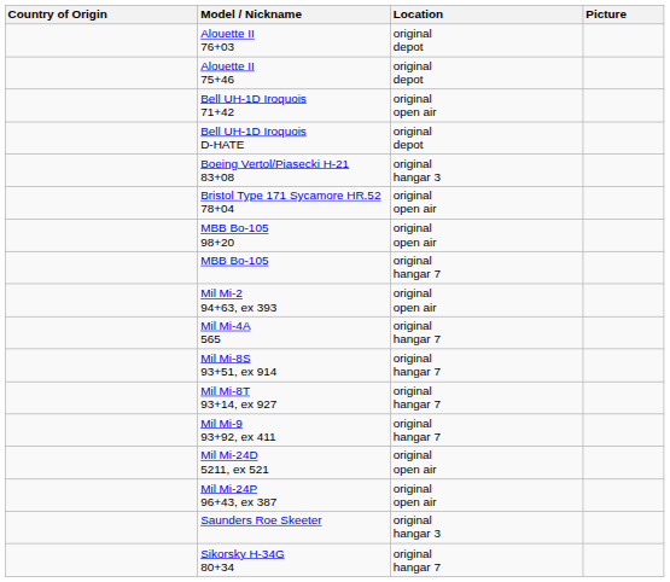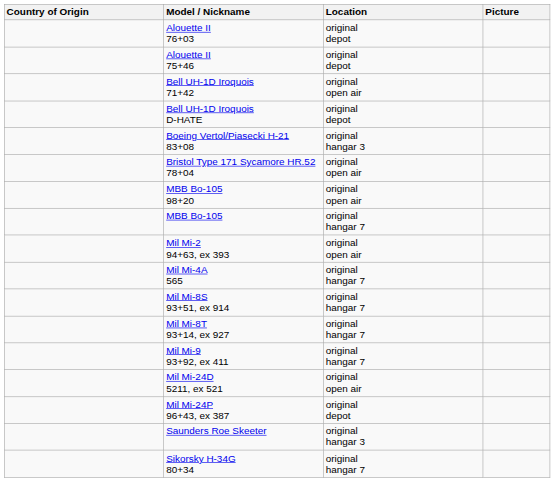Mil Mi-24P 96+43, ex 387 | Location: original open air -> original depot
